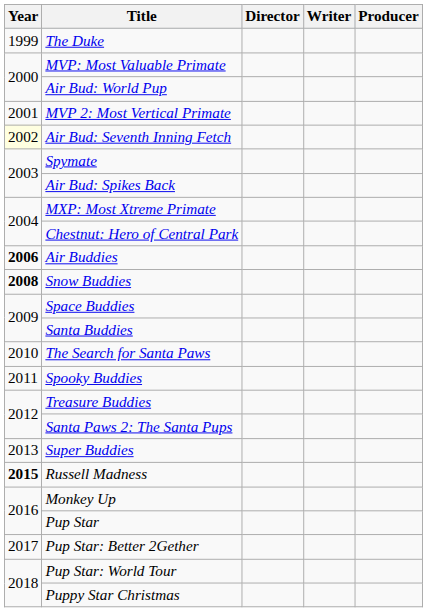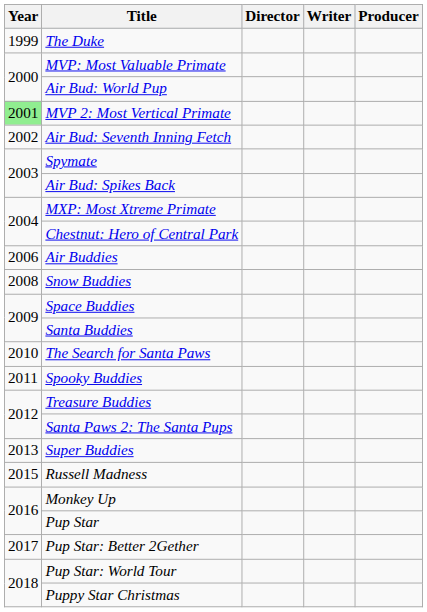MVP 2: Most Vertical Primate | Year: no background -> lightgreen background
Air Bud: Seventh Inning Fetch | Year: lightyellow background -> no background
Air Buddies | Year: bold -> normal
Snow Buddies | Year: bold -> normal
Russell Madness | Year: bold -> normal
